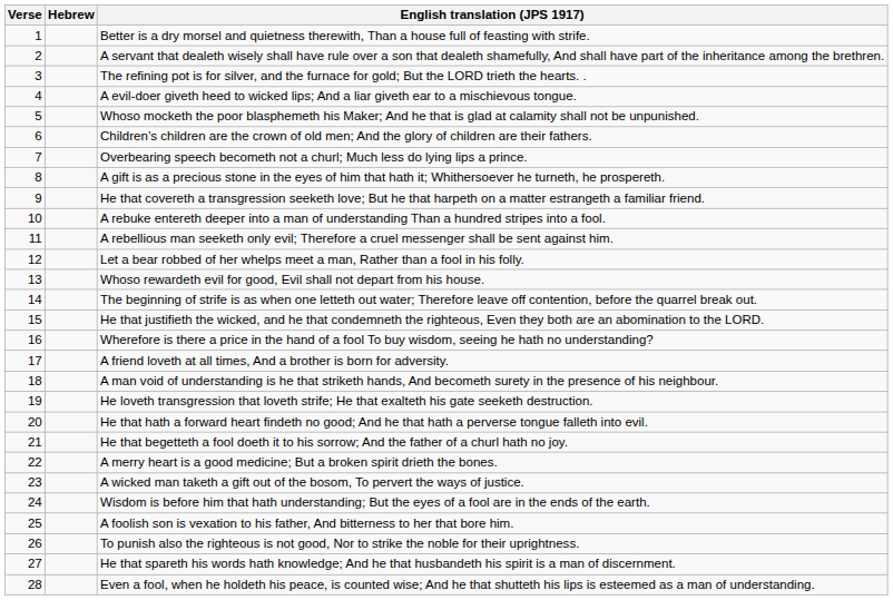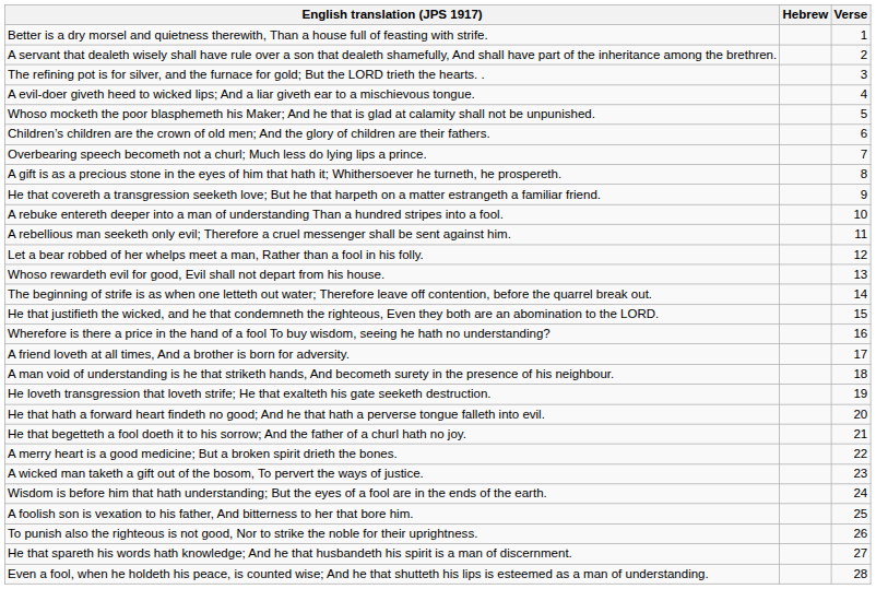columns swapped: Verse <-> English translation (JPS 1917)
